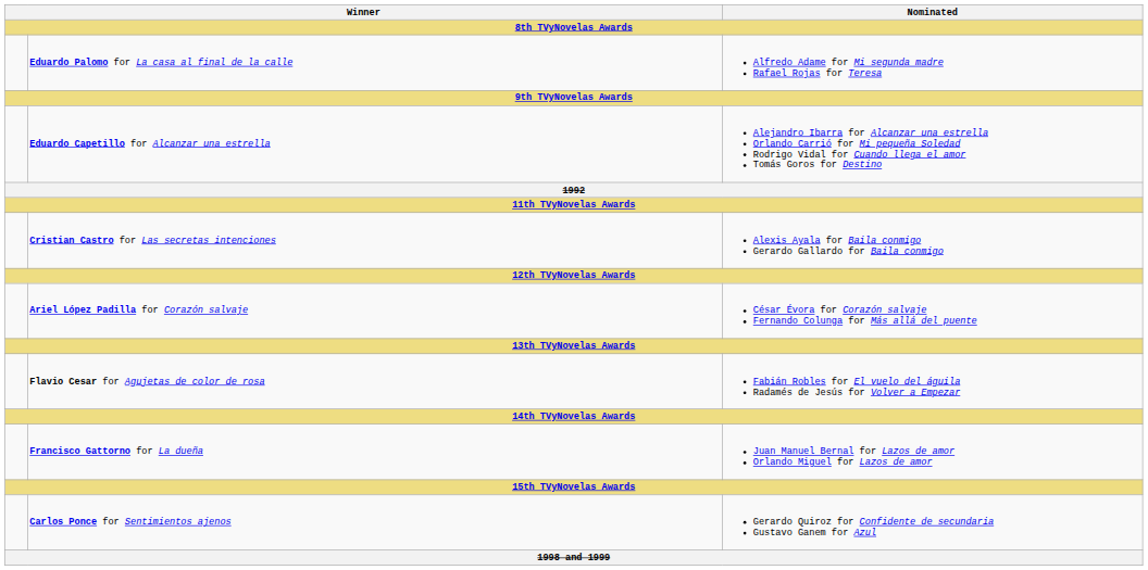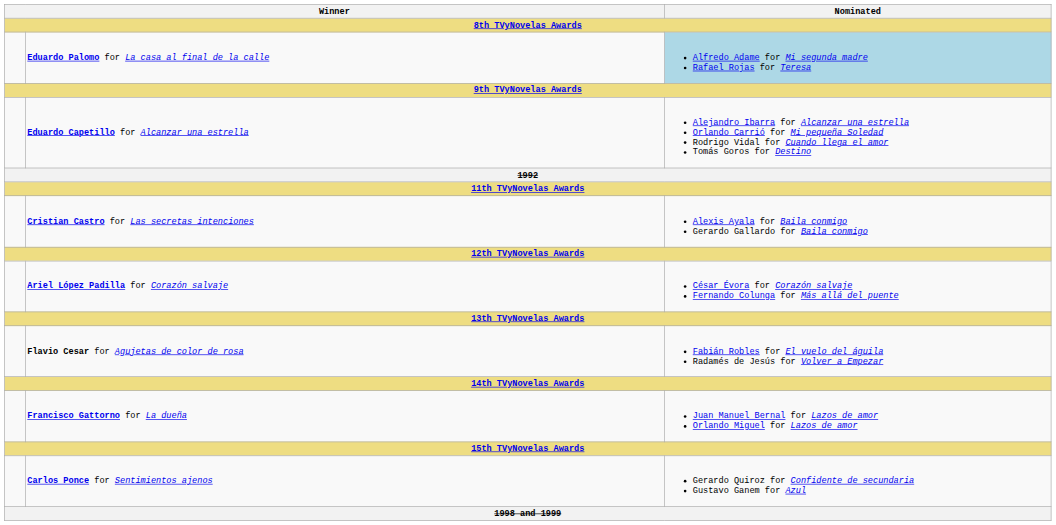Eduardo Palomo for La casa al final de la calle | Nominated: no background -> lightblue background
